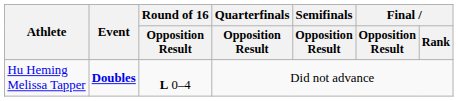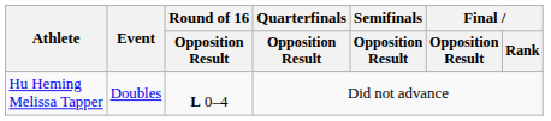Hu Heming Melissa Tapper | Event: bold -> normal
